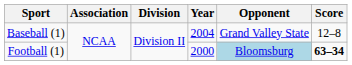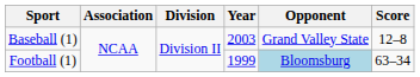Baseball (1) | Year: 2004 -> 2003
Football (1) | Year: 2000 -> 1999
Football (1) | Score: bold -> normal
